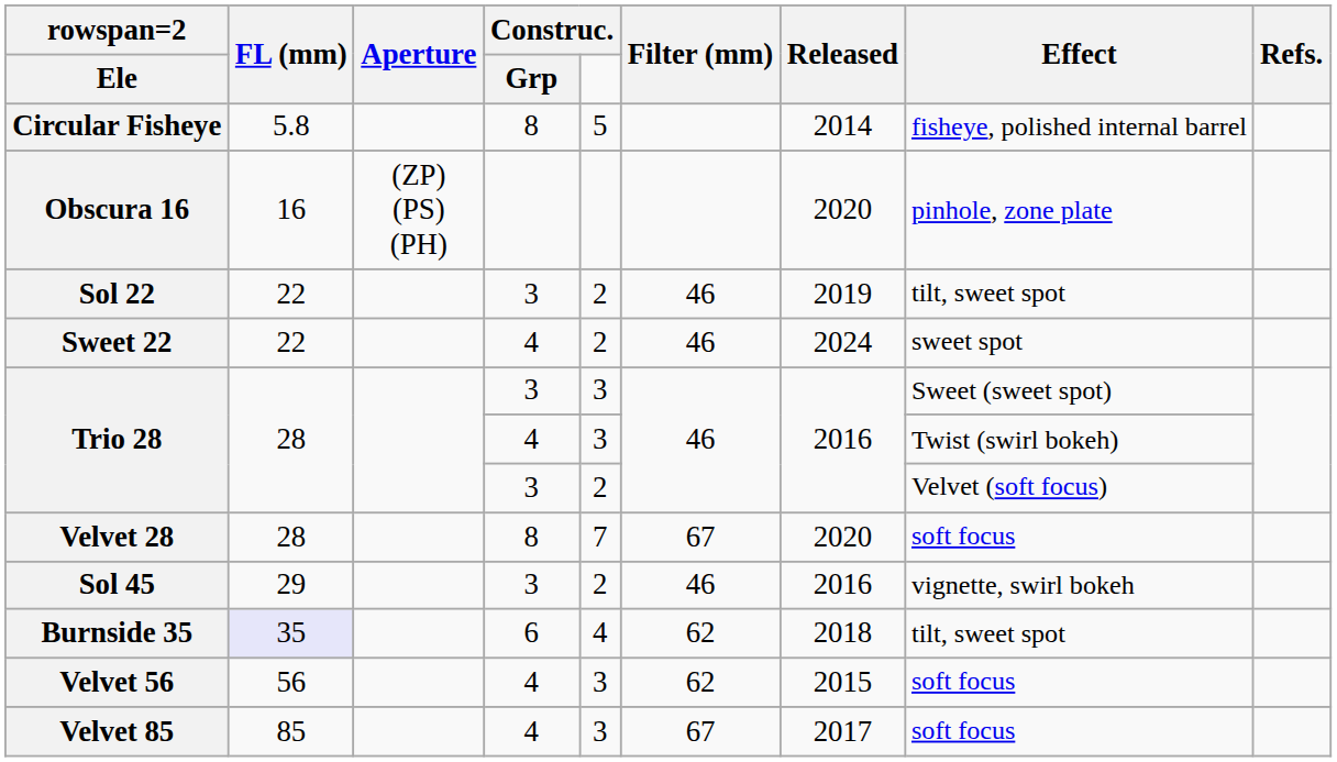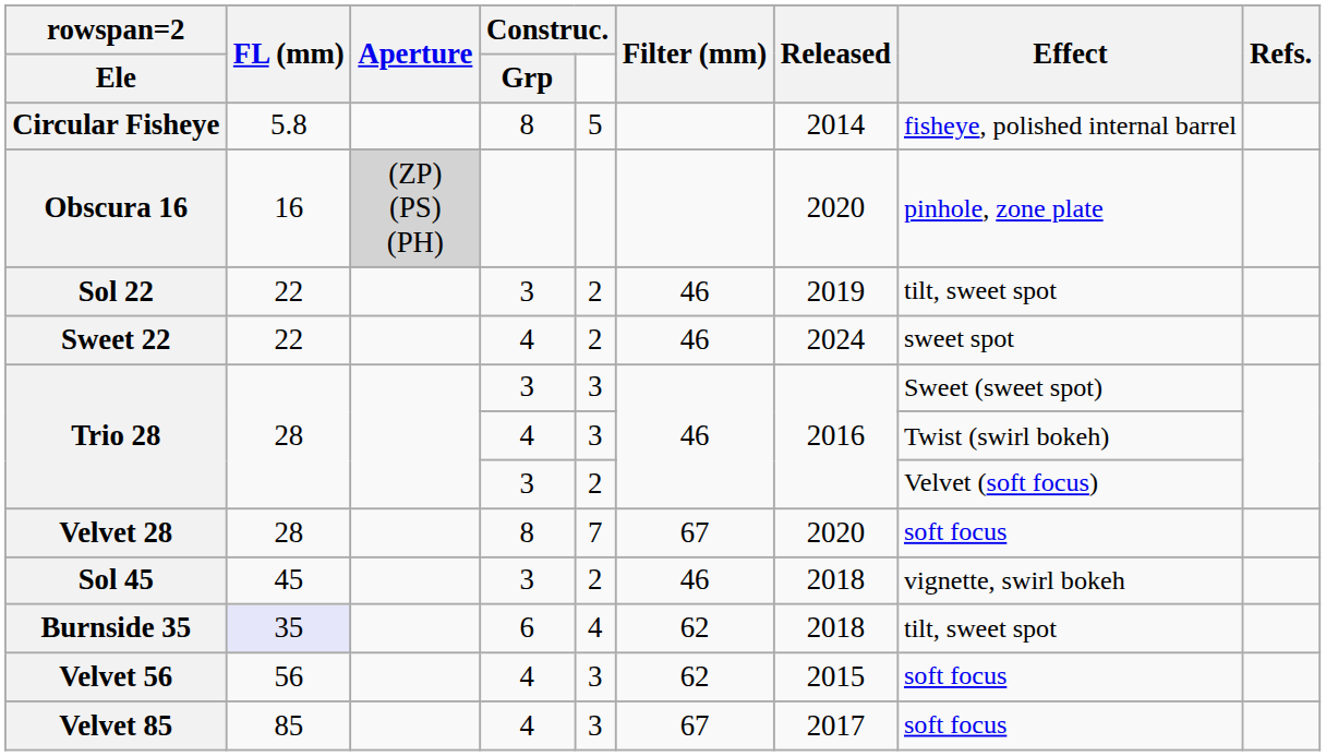Obscura 16 | Aperture: no background -> lightgrey background
Sol 45 | FL (mm): 29 -> 45
Sol 45 | Released: 2016 -> 2018
